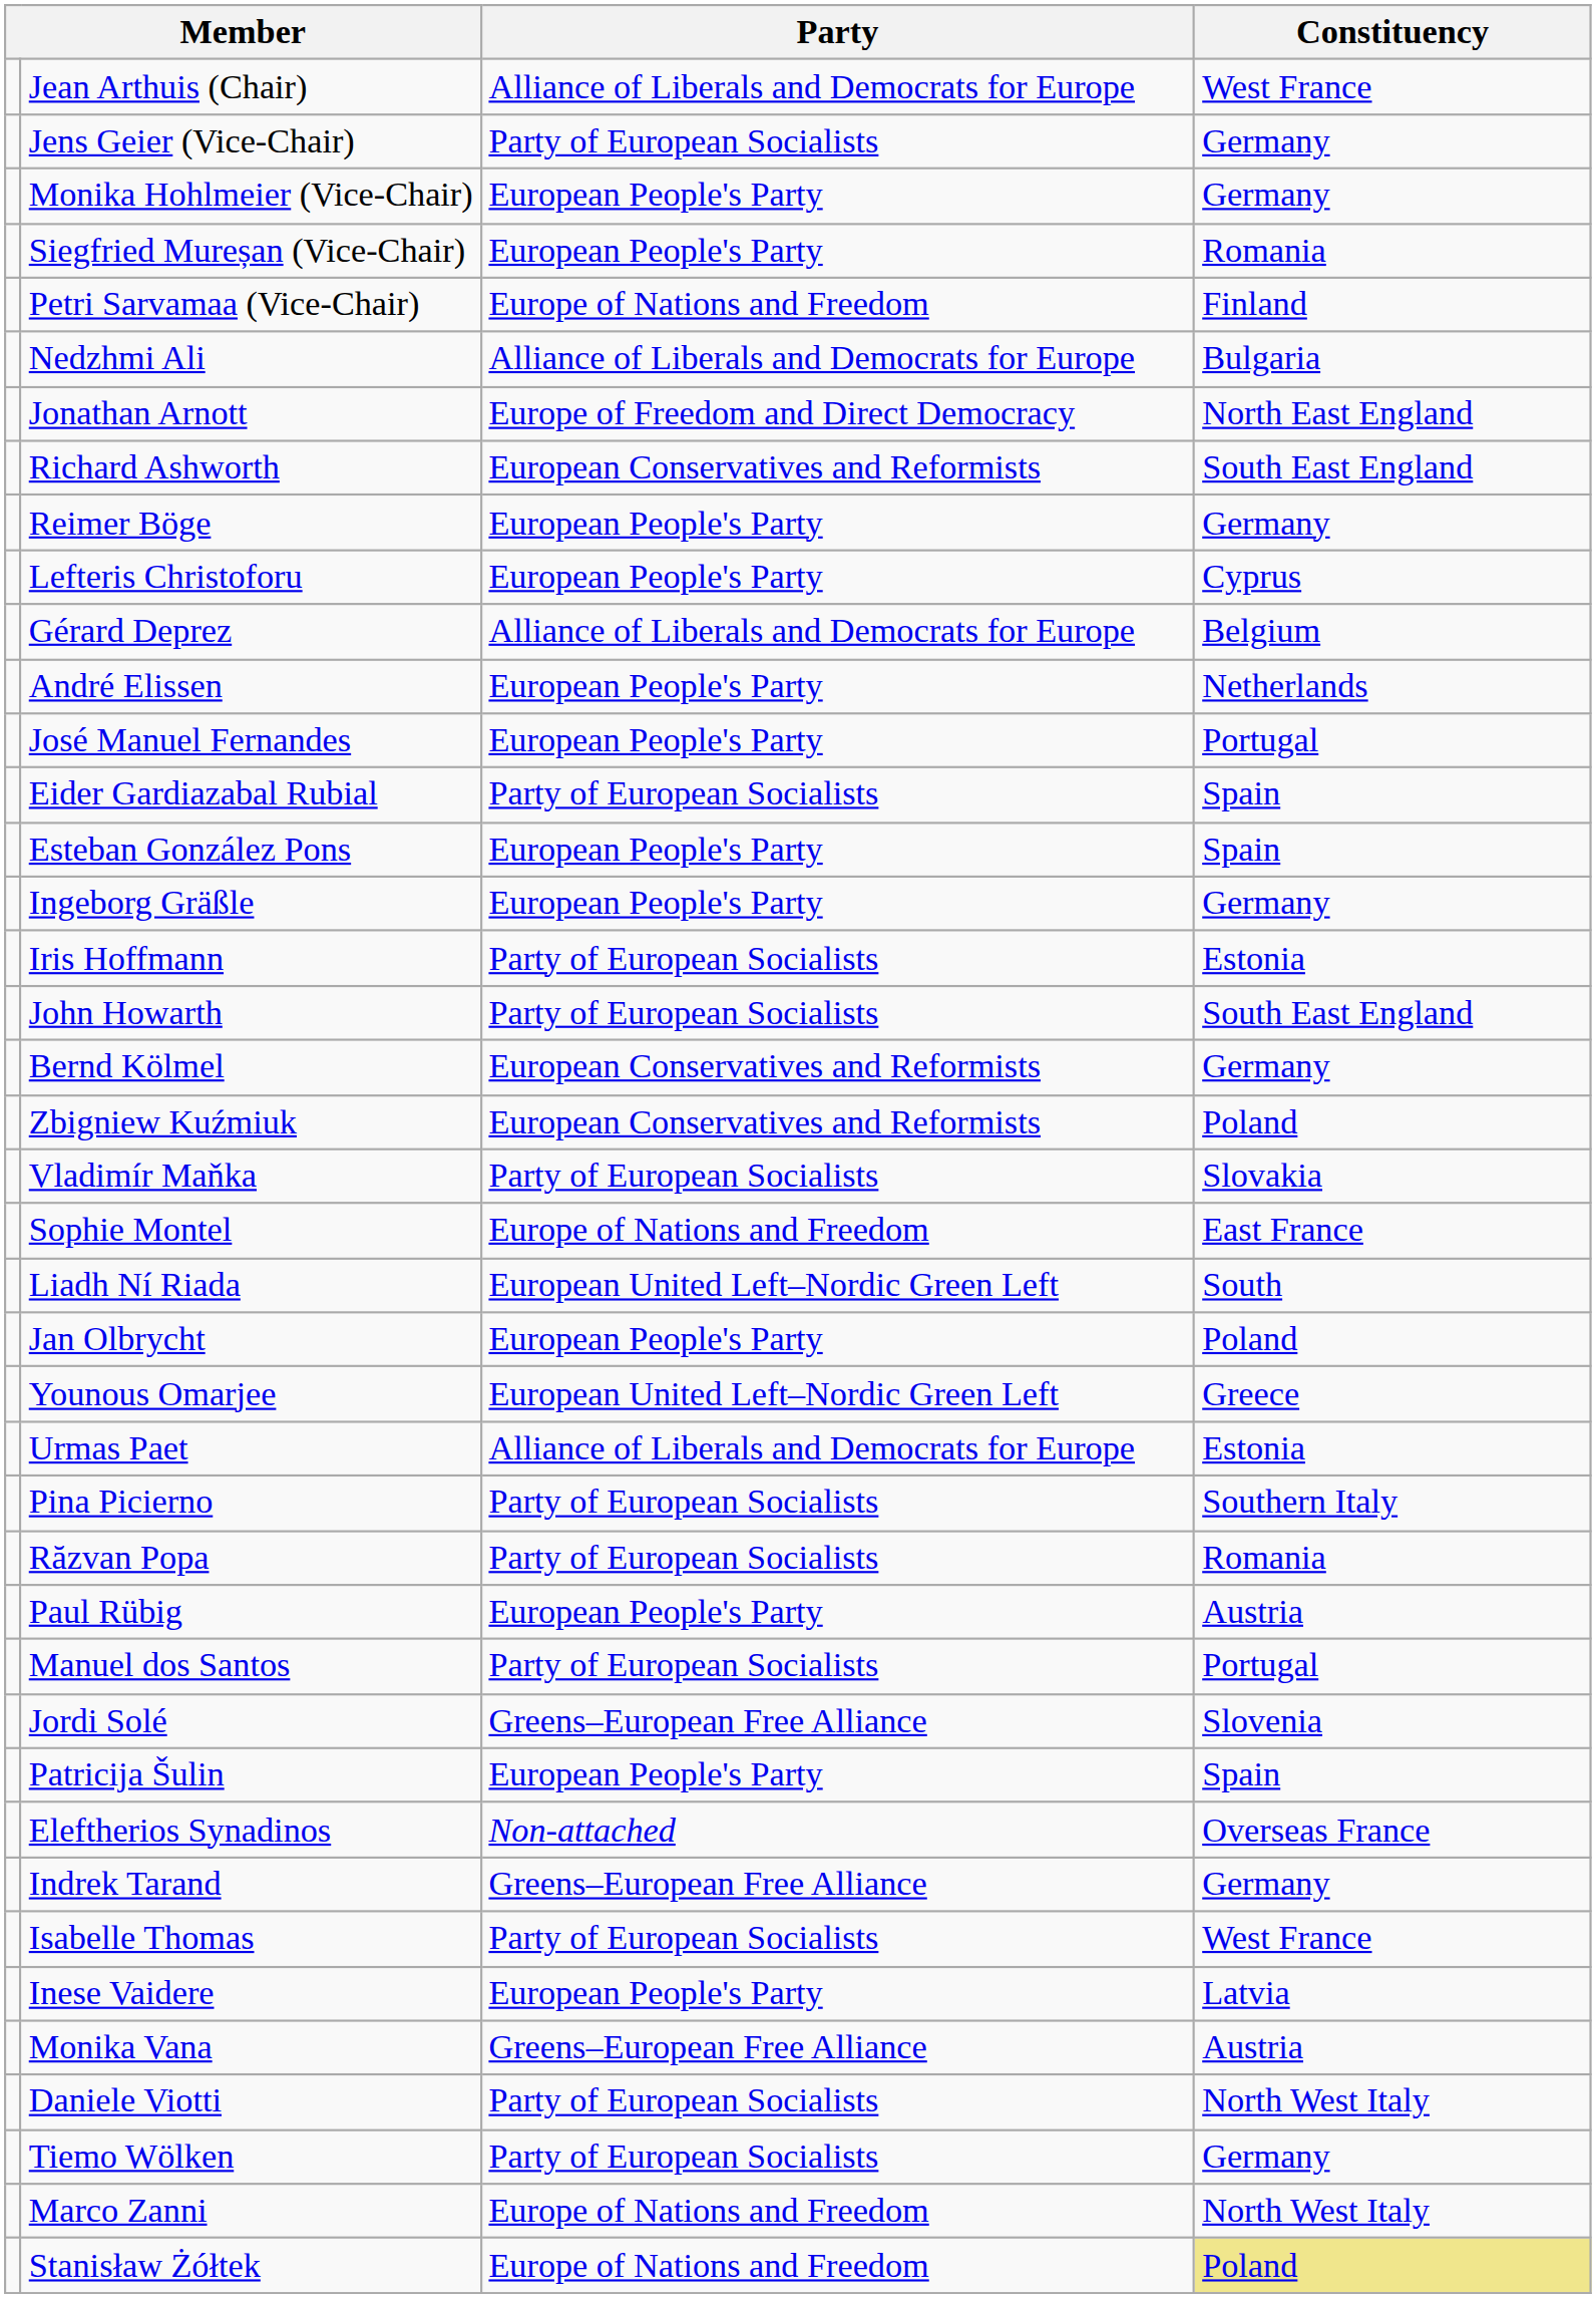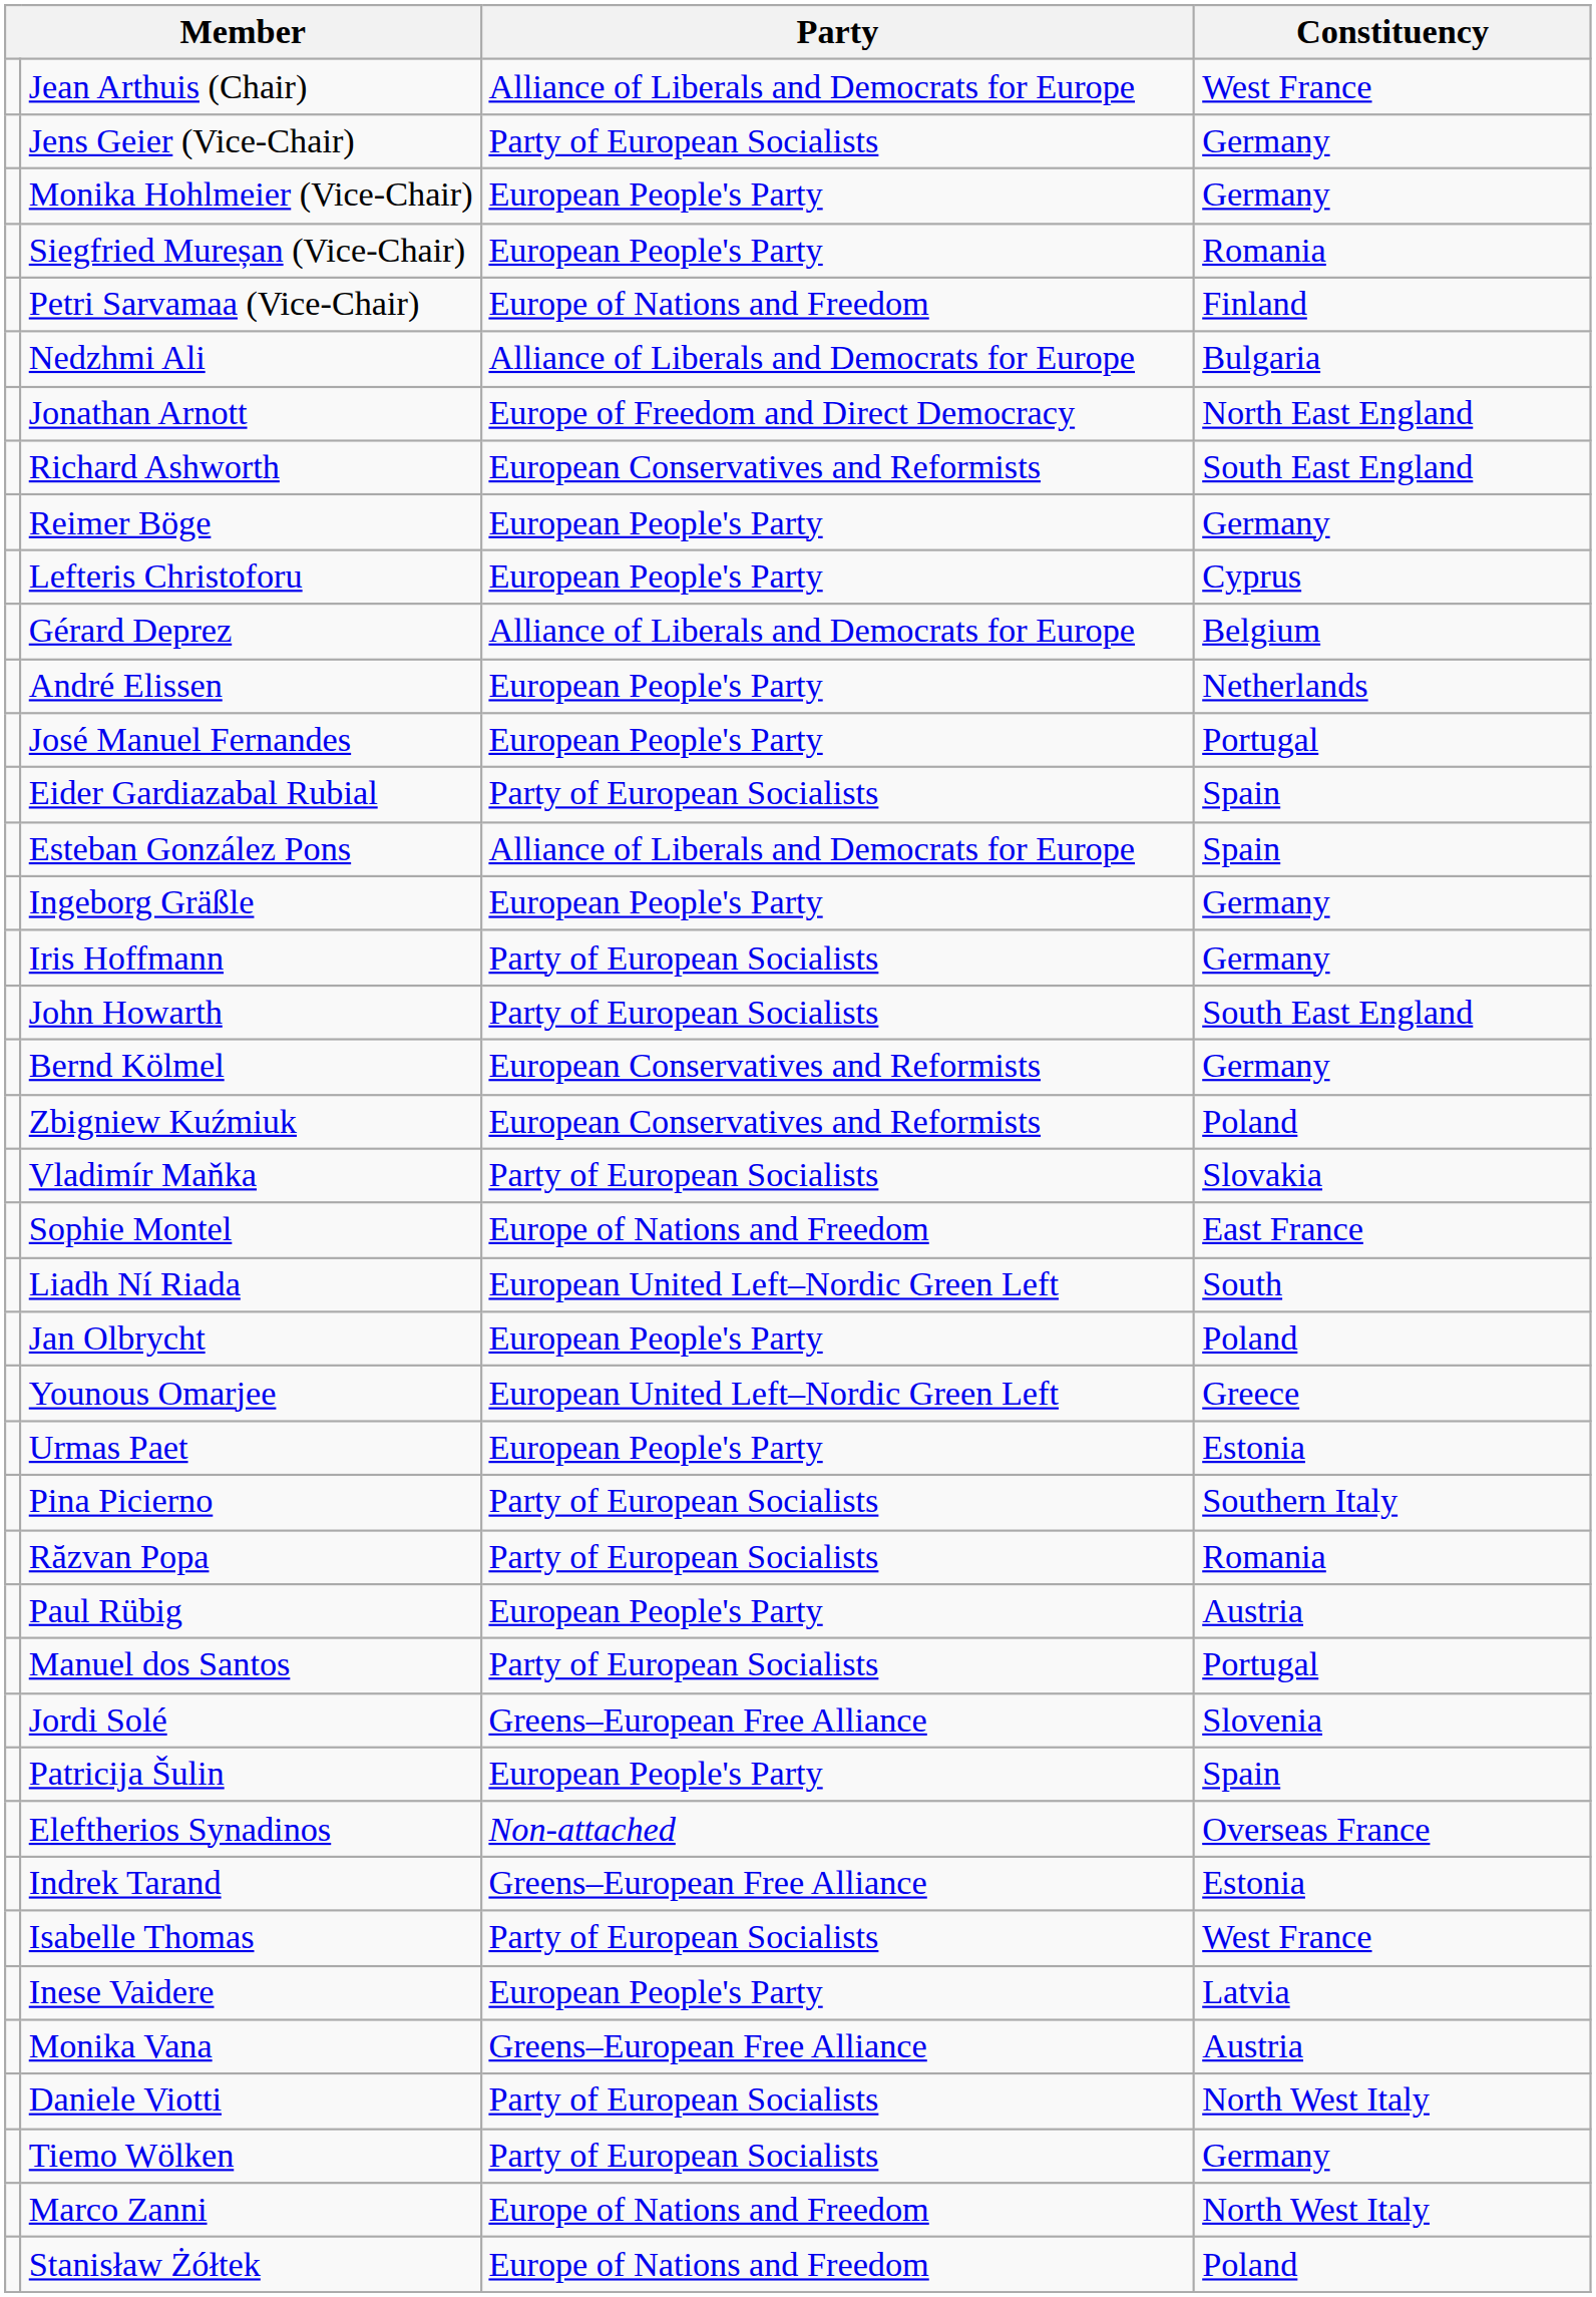Esteban González Pons | Party: European People's Party -> Alliance of Liberals and Democrats for Europe
Iris Hoffmann | Constituency: Estonia -> Germany
Urmas Paet | Party: Alliance of Liberals and Democrats for Europe -> European People's Party
Indrek Tarand | Constituency: Germany -> Estonia
Stanisław Żółtek | Constituency: khaki background -> no background
